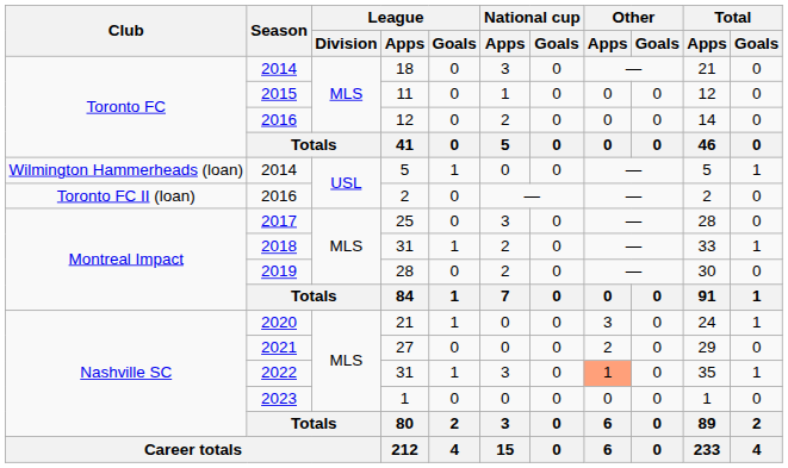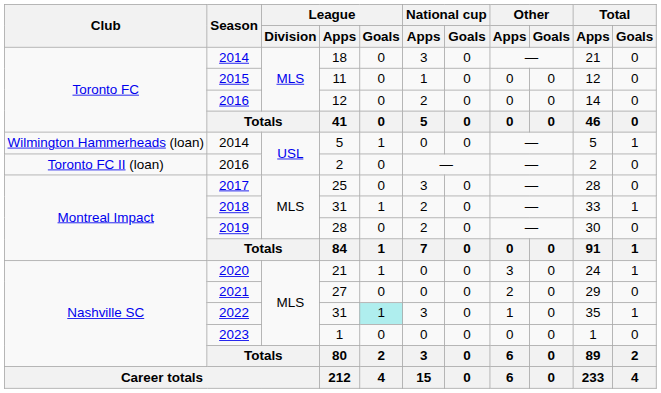2022 / 31 | League / Goals: no background -> paleturquoise background
2022 / 31 | Other / Apps: lightsalmon background -> no background
